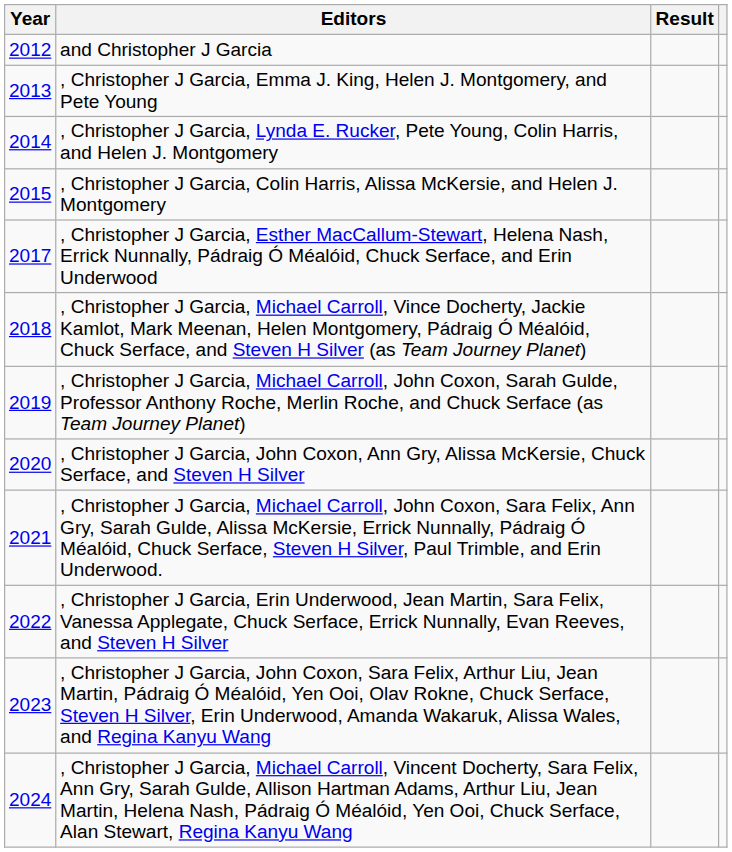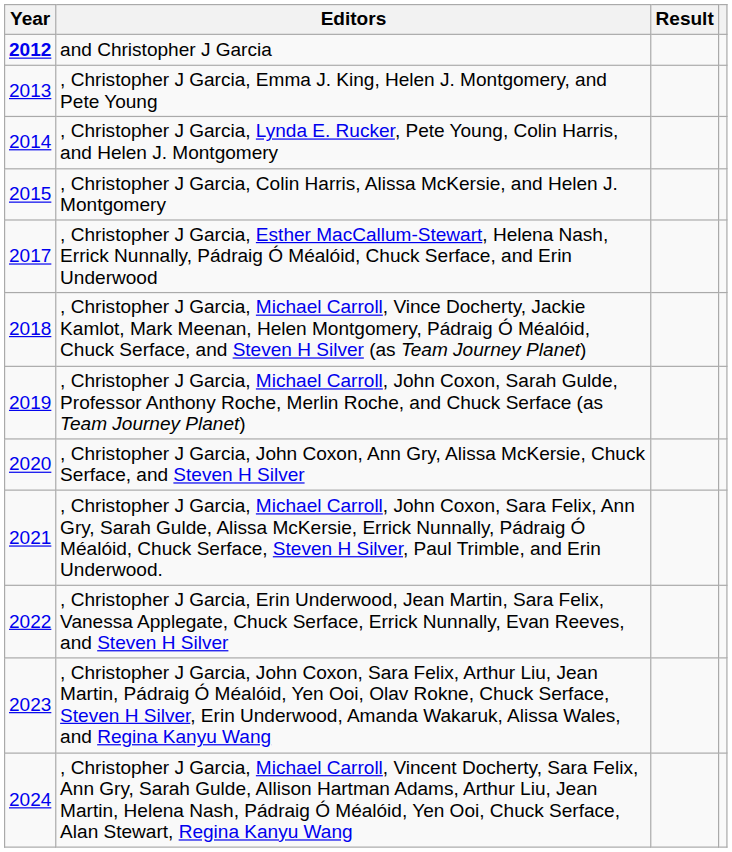and Christopher J Garcia | Year: normal -> bold
